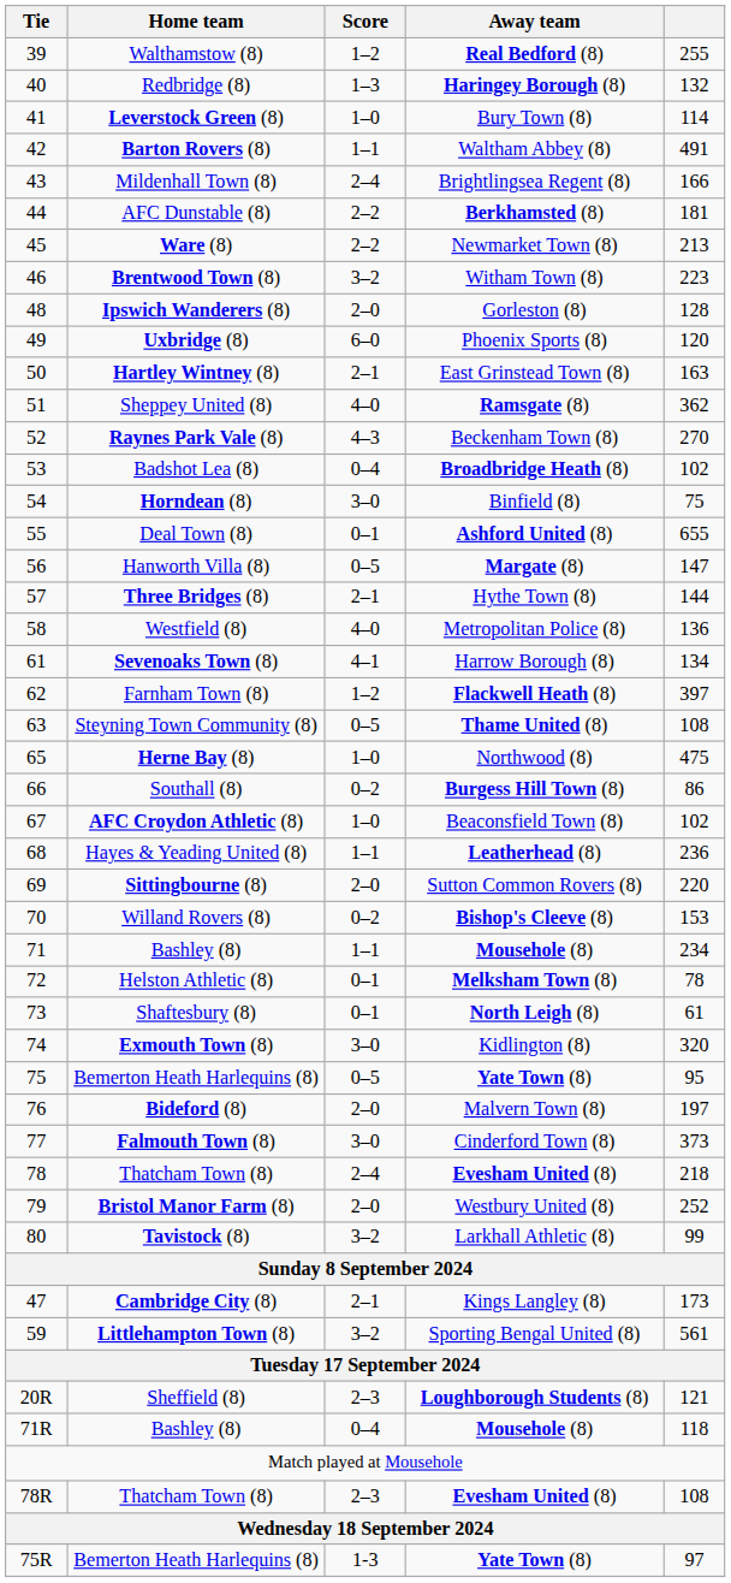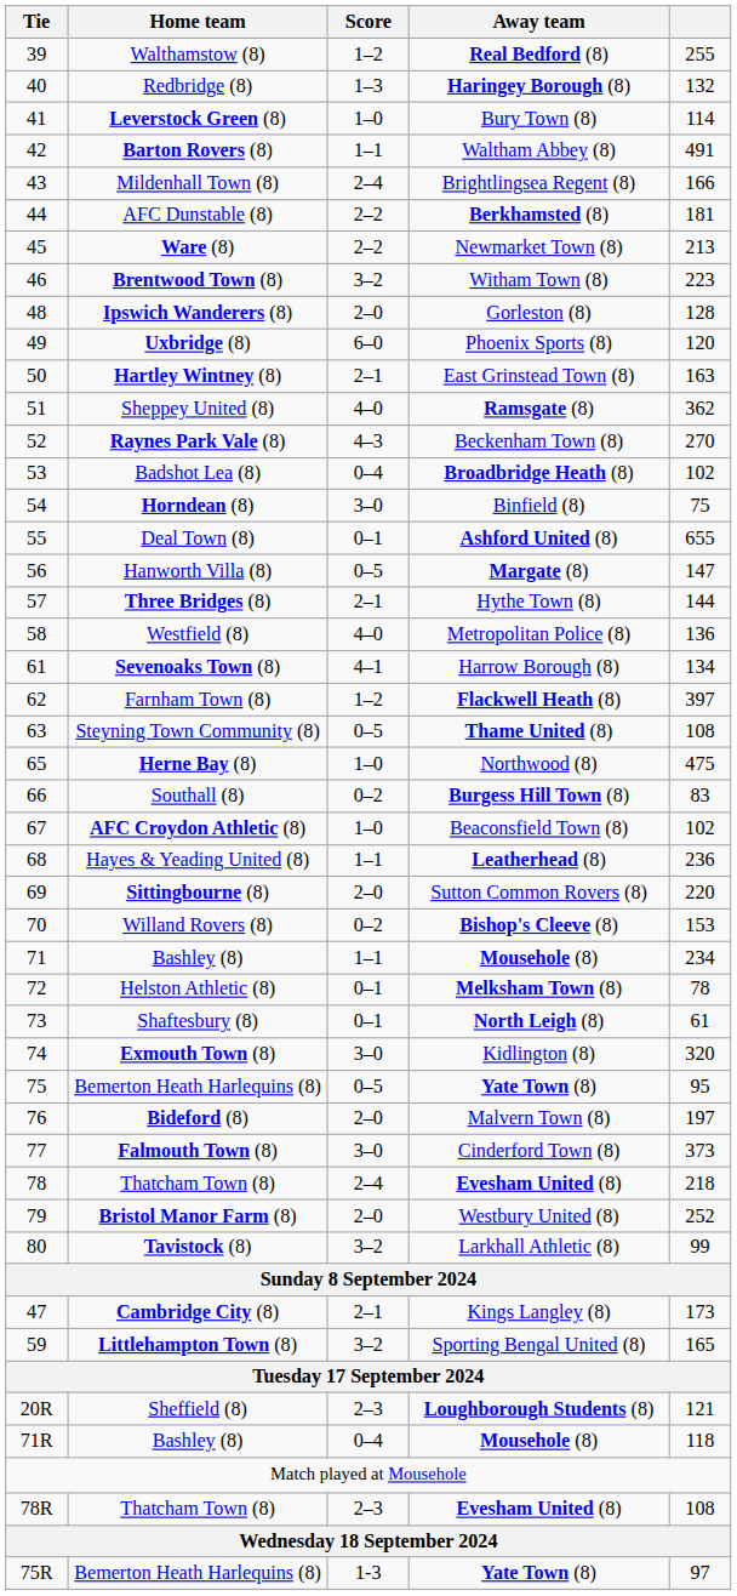Southall (8) | column 5: 86 -> 83
Littlehampton Town (8) | column 5: 561 -> 165
